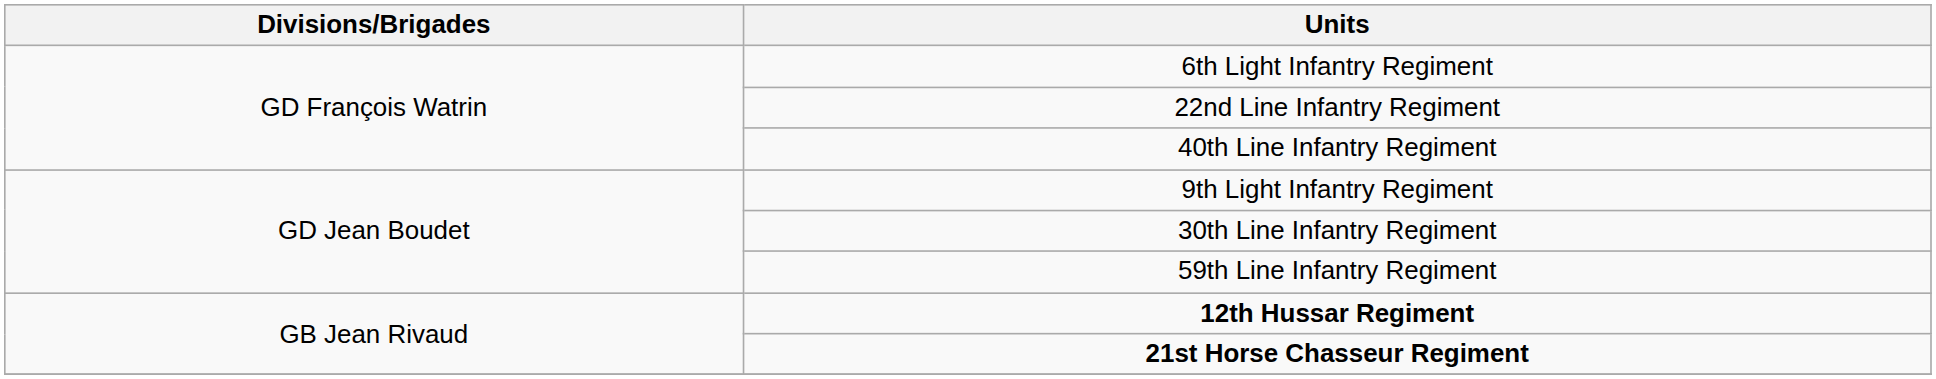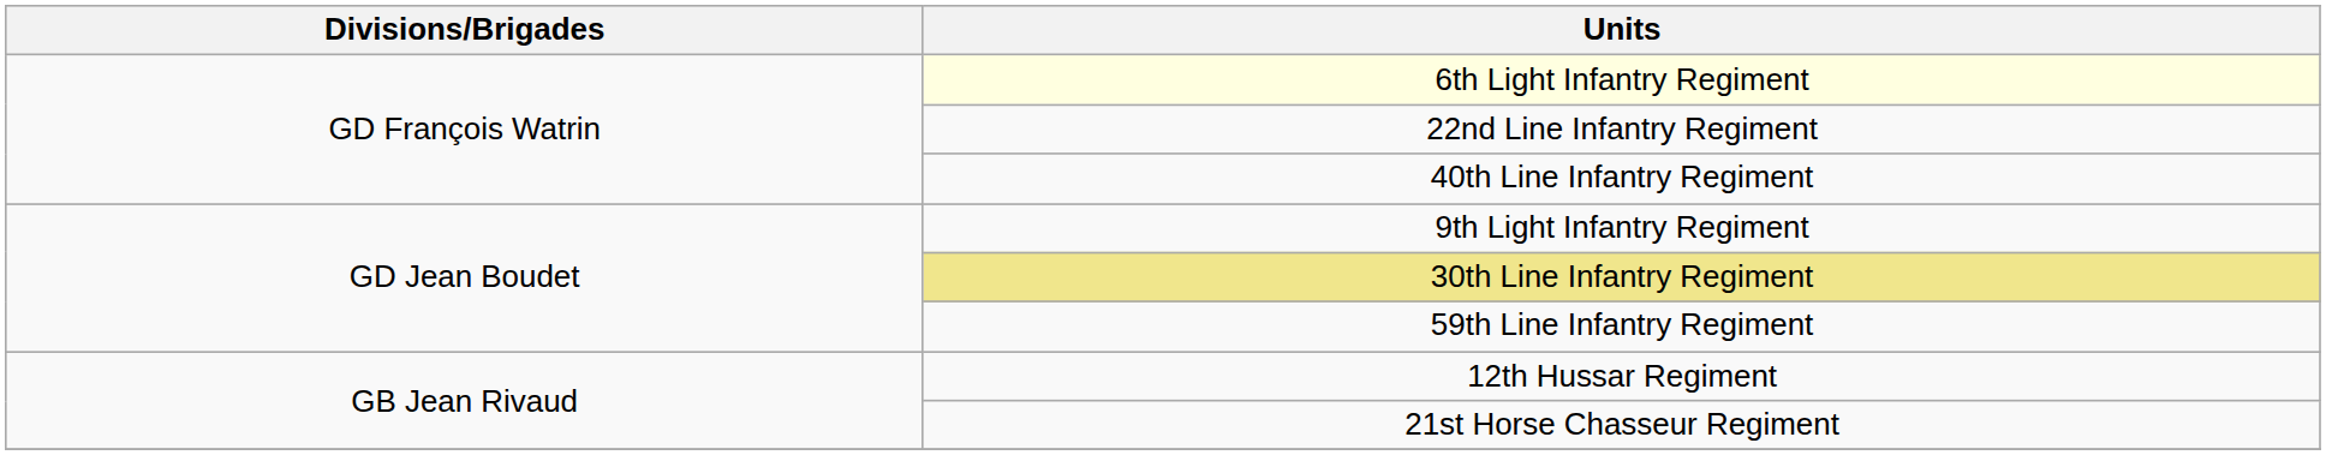6th Light Infantry Regiment | Units: no background -> lightyellow background
30th Line Infantry Regiment | Units: no background -> khaki background
12th Hussar Regiment | Units: bold -> normal
21st Horse Chasseur Regiment | Units: bold -> normal
